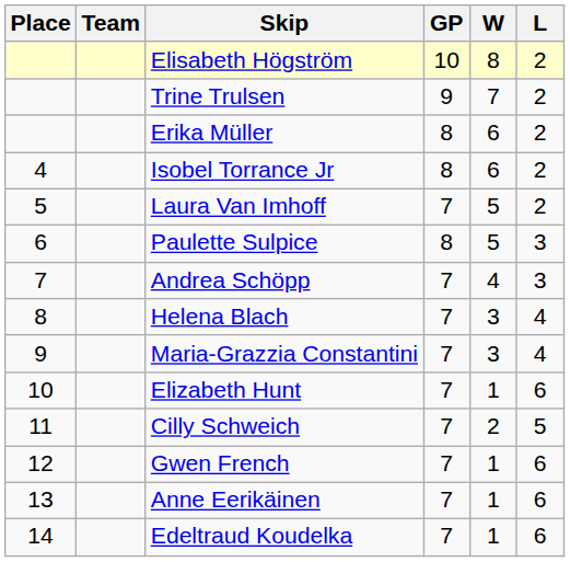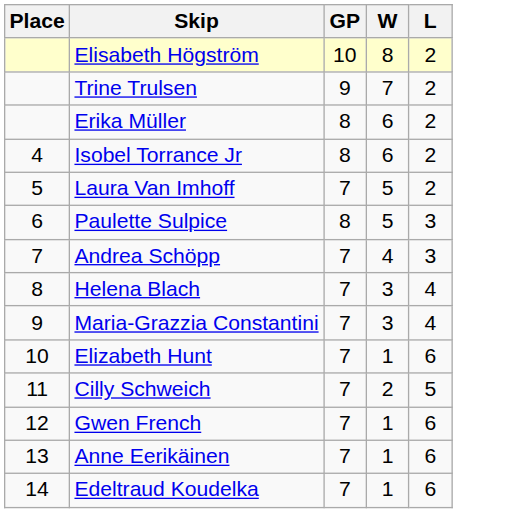- column: Team
